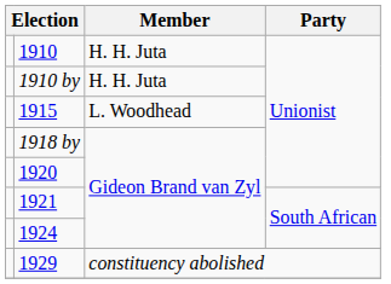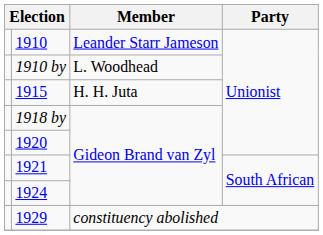1910 | Member: H. H. Juta -> Leander Starr Jameson
1910 by | Member: H. H. Juta -> L. Woodhead
1915 | Member: L. Woodhead -> H. H. Juta
